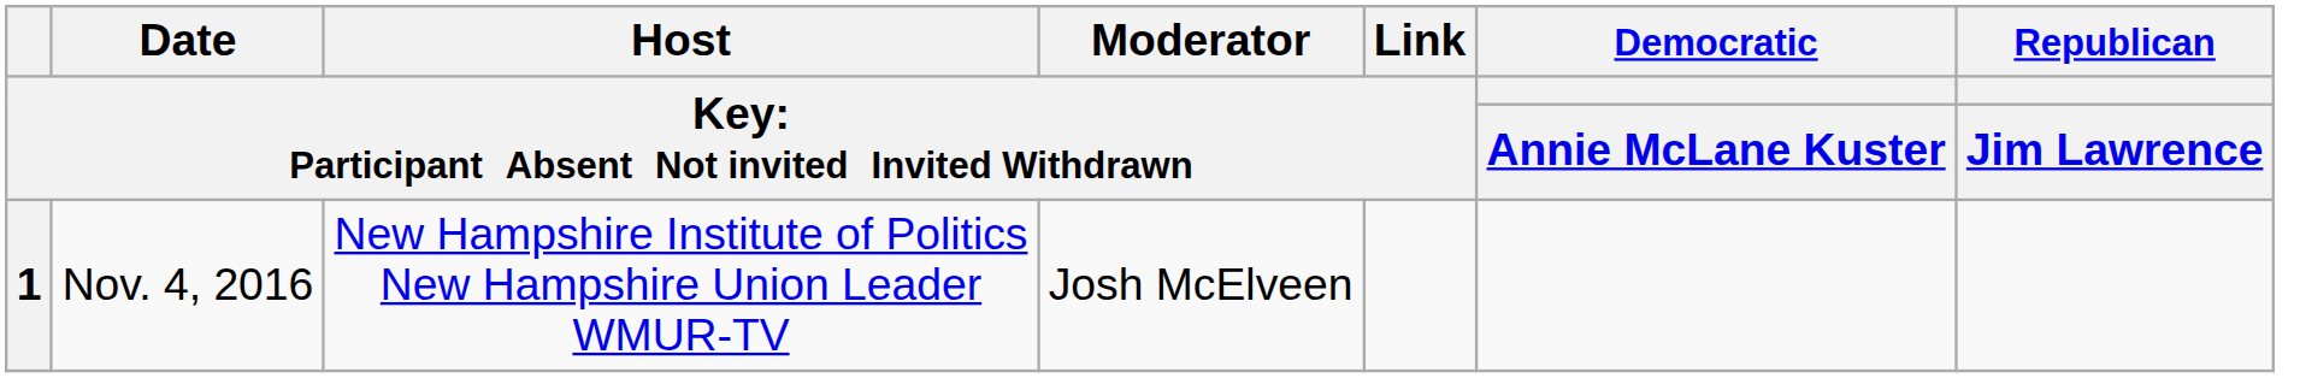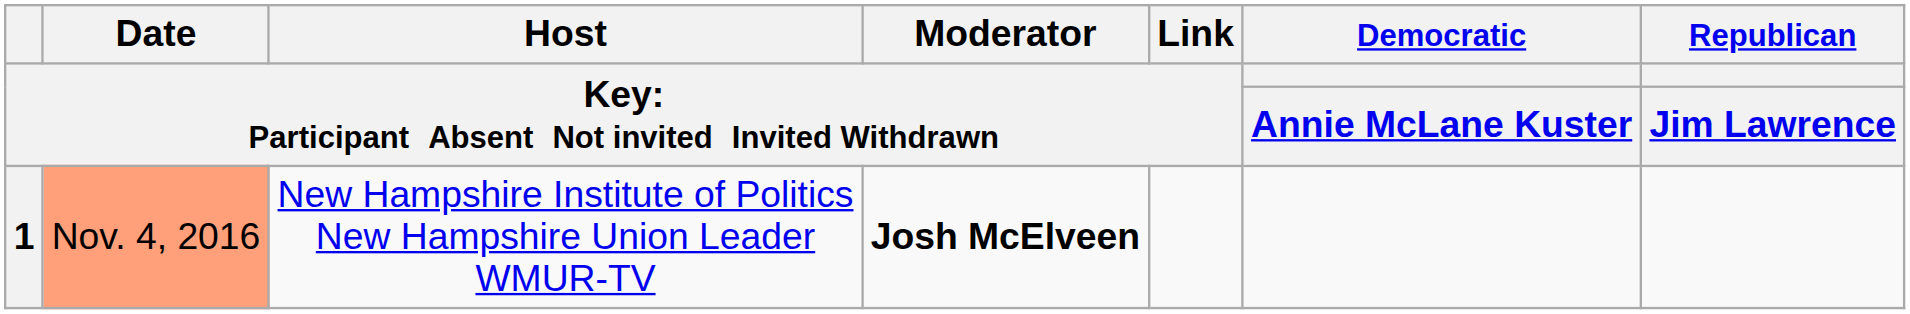1 | column 2: no background -> lightsalmon background
1 | column 4: normal -> bold
